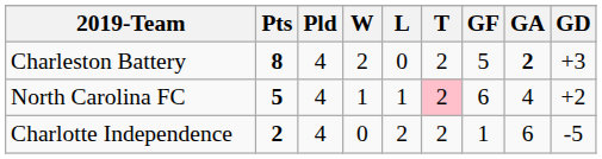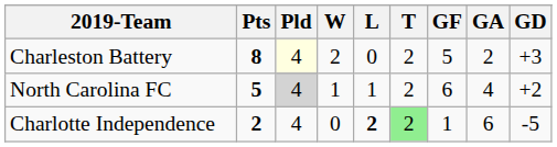Charleston Battery | Pld: no background -> lightyellow background
Charleston Battery | GA: bold -> normal
North Carolina FC | Pld: no background -> lightgrey background
North Carolina FC | T: pink background -> no background
Charlotte Independence | L: normal -> bold
Charlotte Independence | T: no background -> lightgreen background
